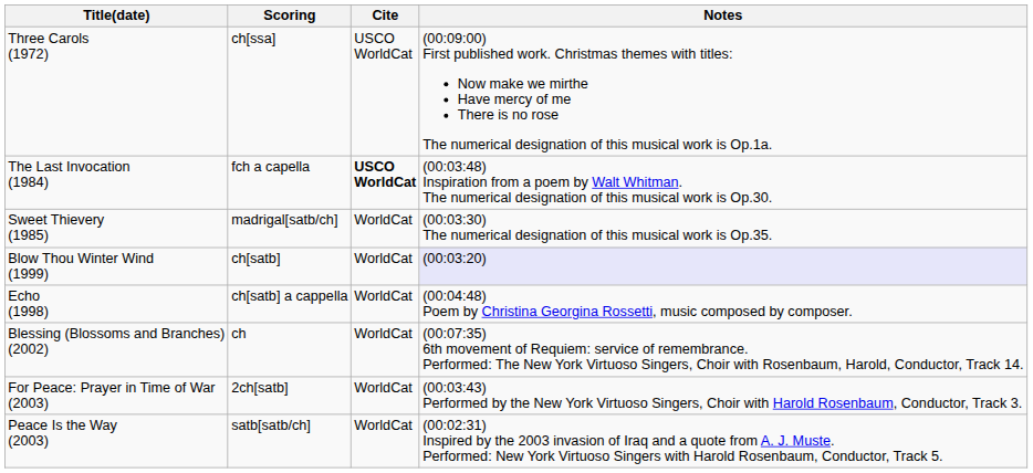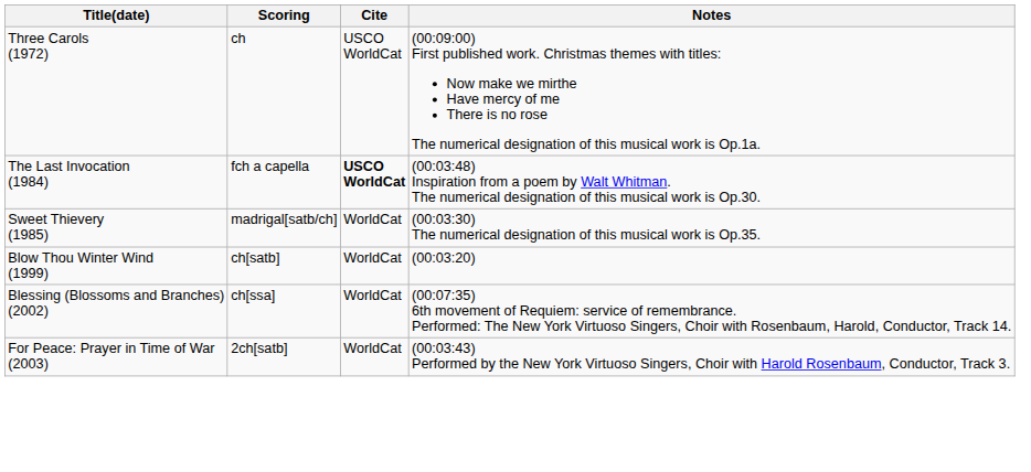Three Carols (1972) | Scoring: ch[ssa] -> ch
Blow Thou Winter Wind (1999) | Notes: lavender background -> no background
- row: Echo (1998) | ch[satb] a cappella | WorldCat | (00:04:48) Poem by Christina Georgina Rossetti, music composed by composer.
Blessing (Blossoms and Branches) (2002) | Scoring: ch -> ch[ssa]
- row: Peace Is the Way (2003) | satb[satb/ch] | WorldCat | (00:02:31) Inspired by the 2003 invasion of Iraq and a quote from A. J. Muste. Performed: New York Virtuoso Singers with Harold Rosenbaum, Conductor, Track 5.
